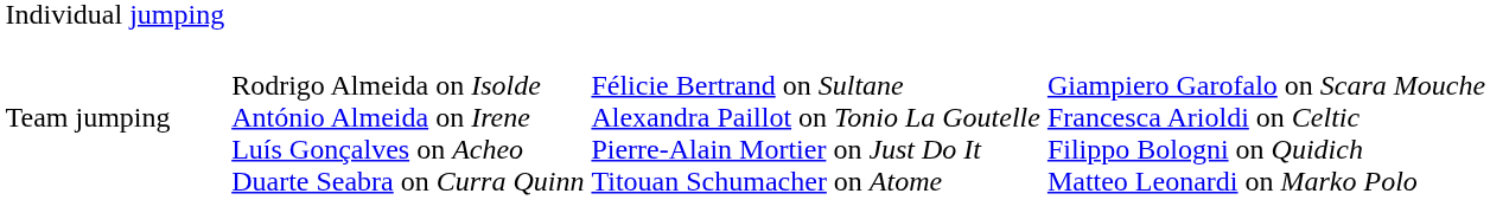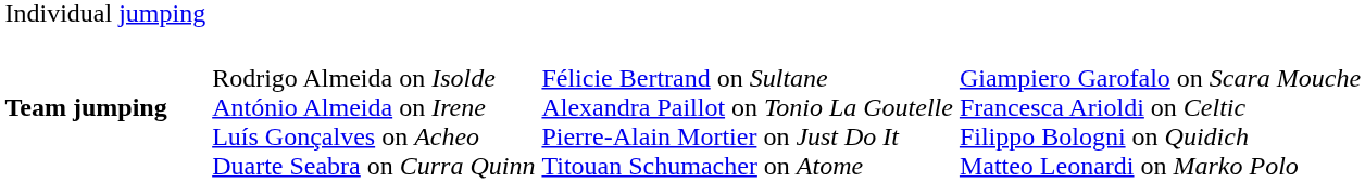Team jumping | column 1: normal -> bold
